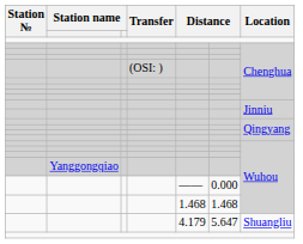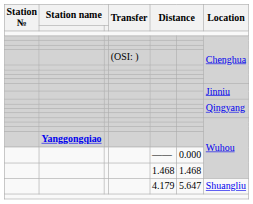Yanggongqiao | column 2: normal -> bold
